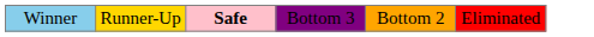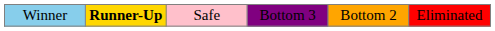Winner | column 2: normal -> bold
Winner | column 3: bold -> normal
